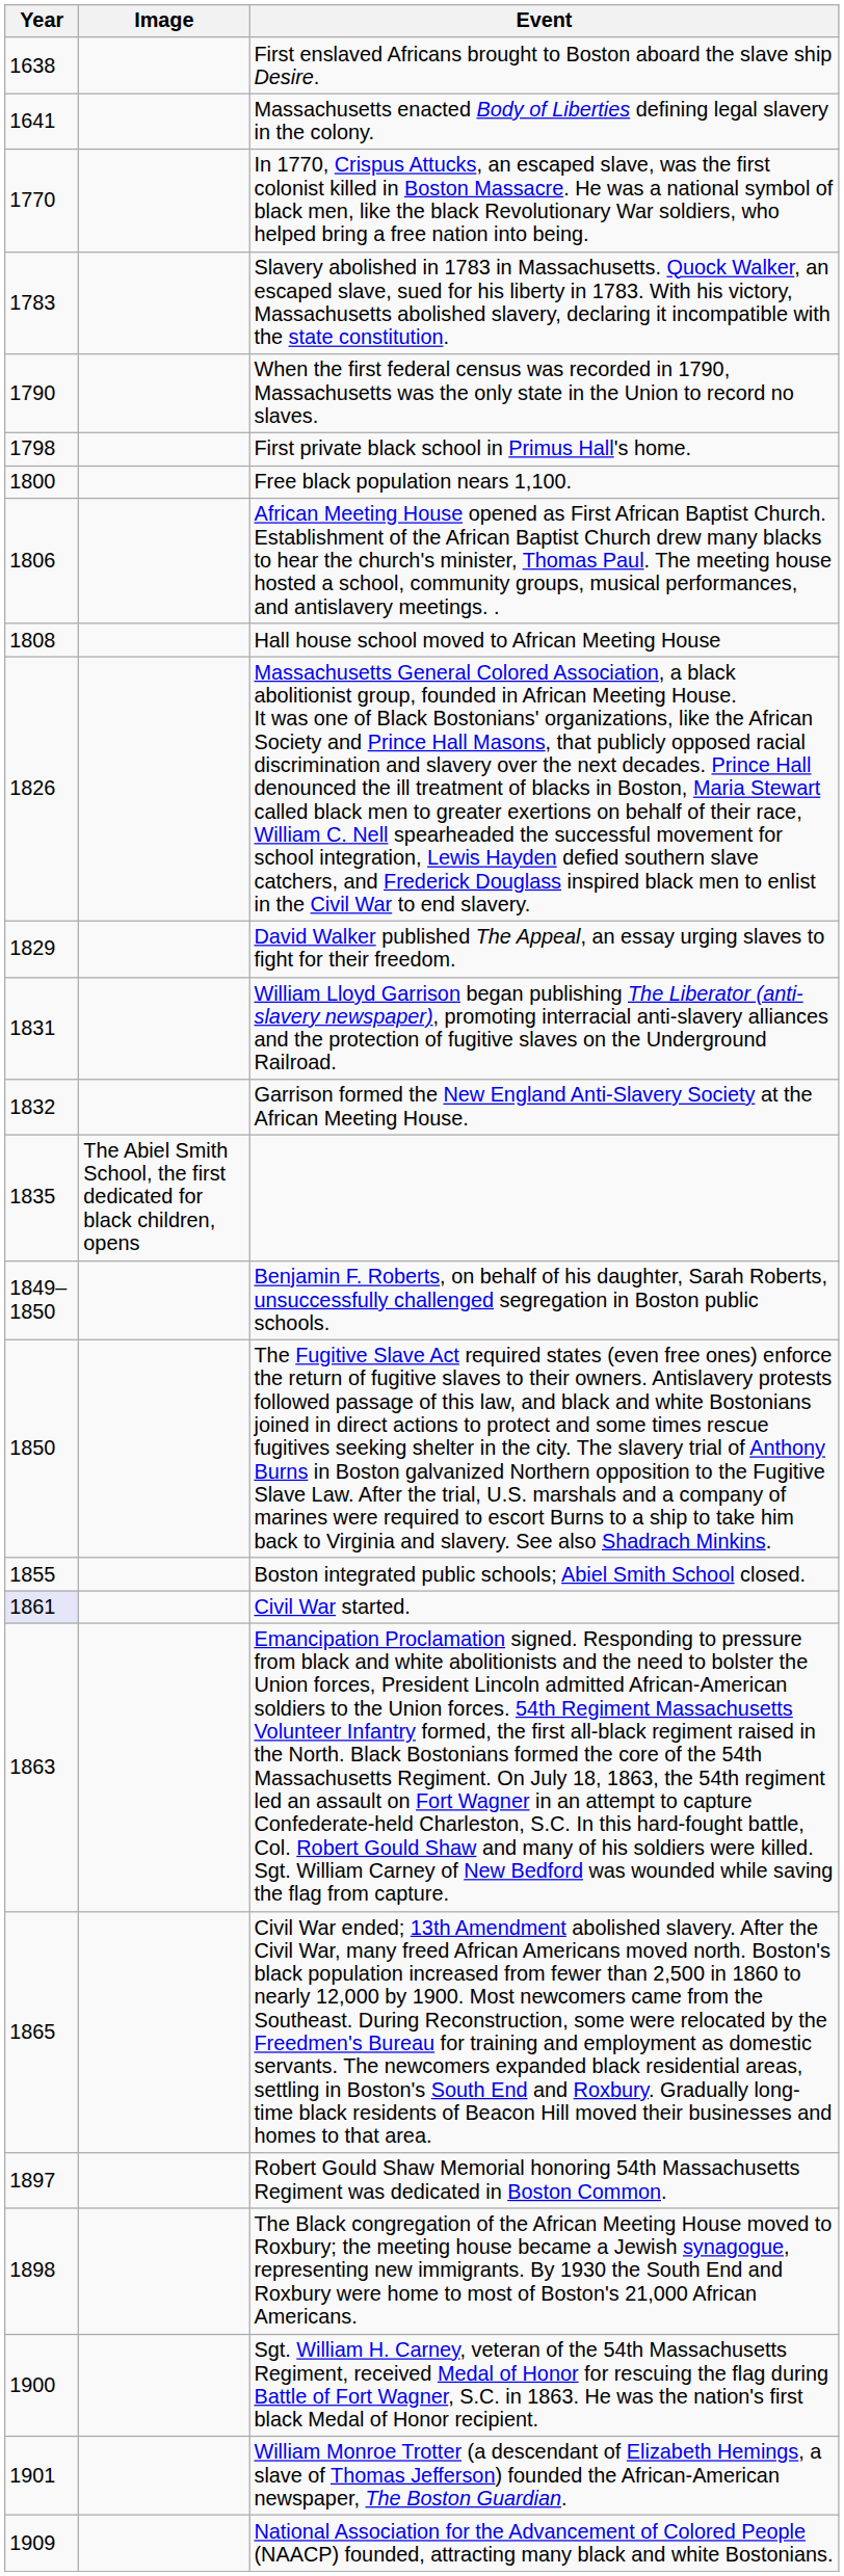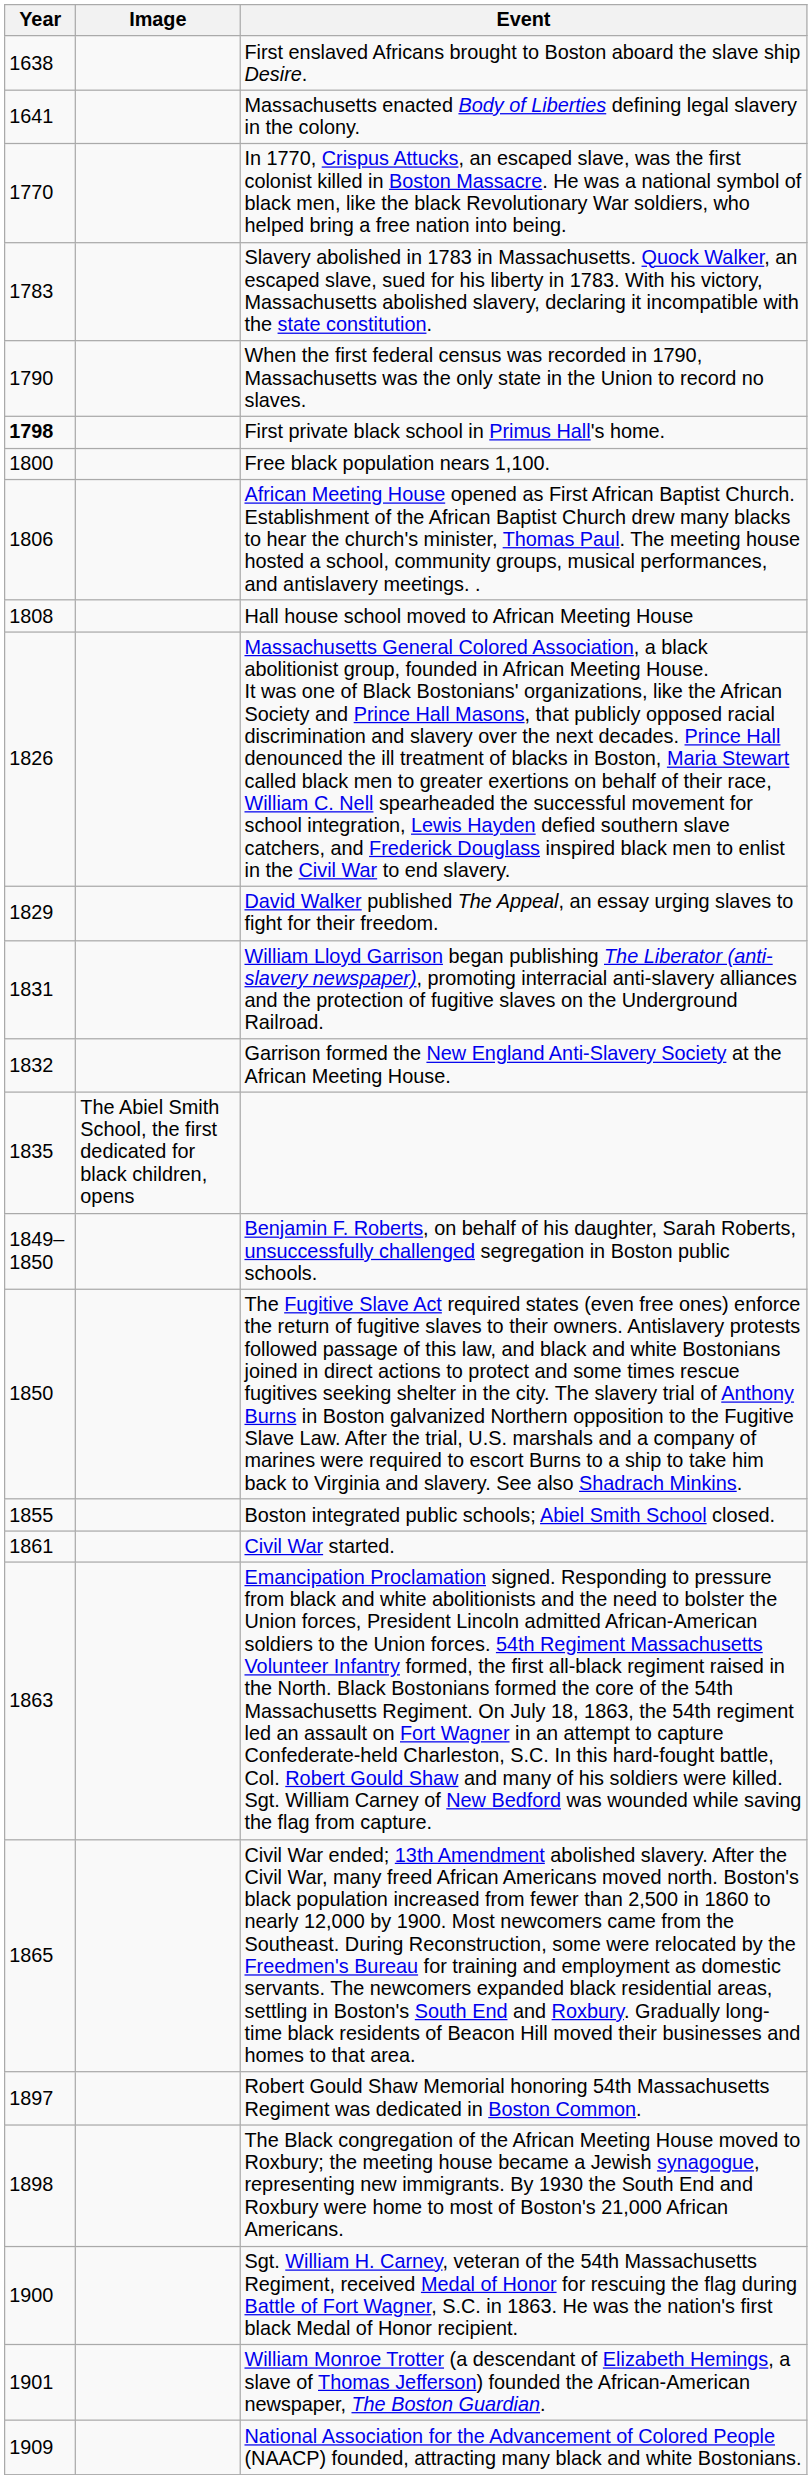First private black school in Primus Hall's home. | Year: normal -> bold
Civil War started. | Year: lavender background -> no background
